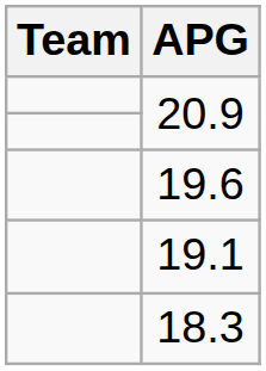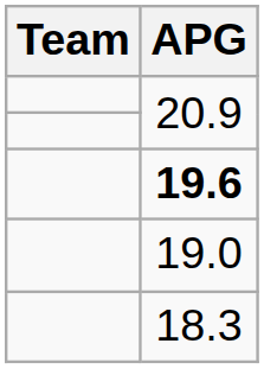row 4 | APG: normal -> bold
row 5 | APG: 19.1 -> 19.0
